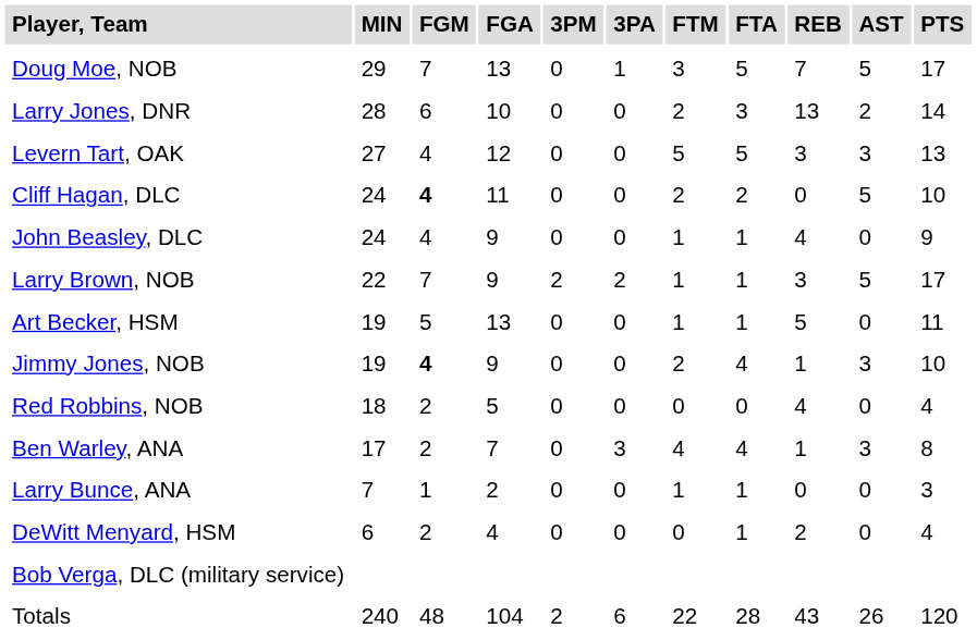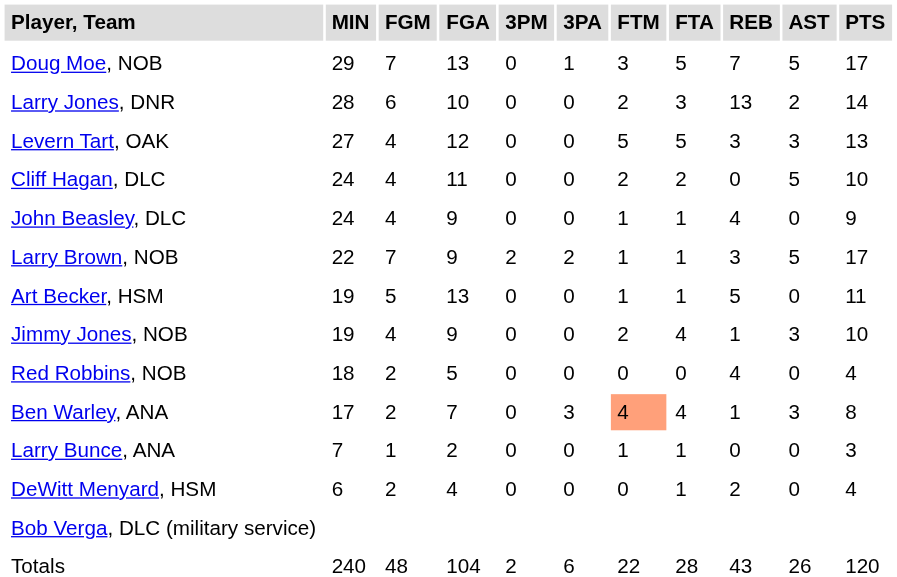Cliff Hagan, DLC | FGM: bold -> normal
Jimmy Jones, NOB | FGM: bold -> normal
Ben Warley, ANA | FTM: no background -> lightsalmon background
